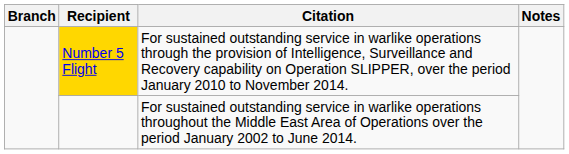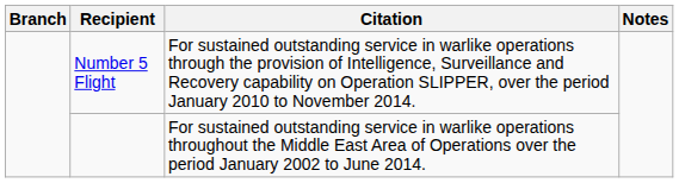Number 5 Flight | Recipient: gold background -> no background
